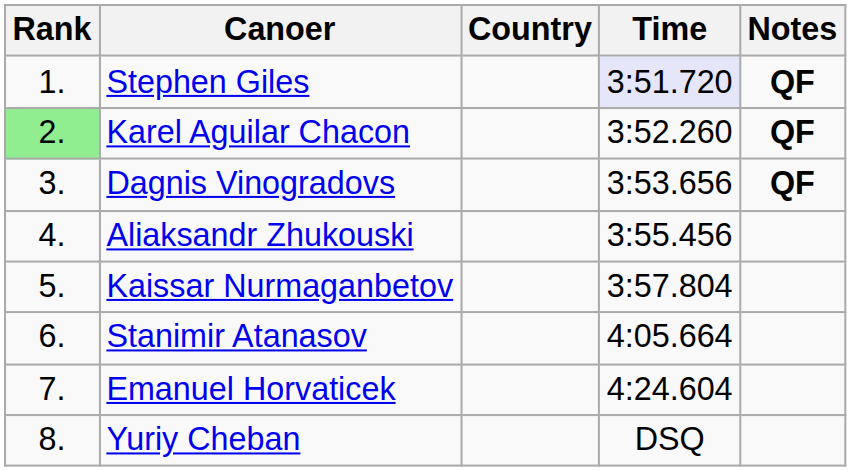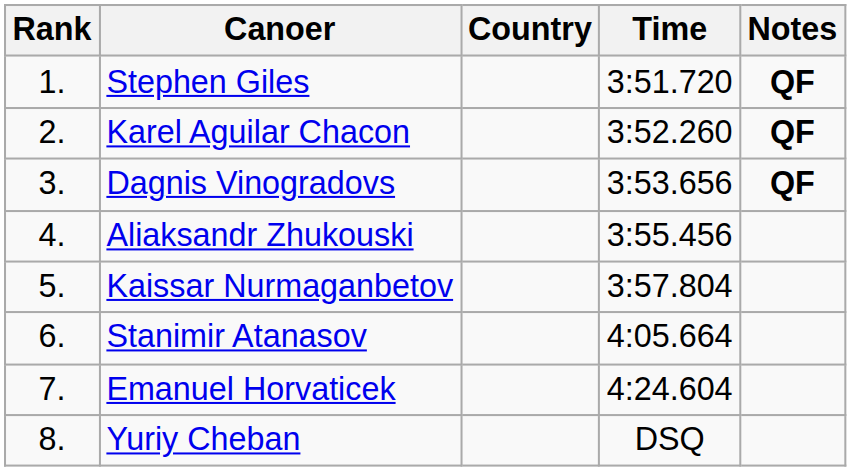Stephen Giles | Time: lavender background -> no background
Karel Aguilar Chacon | Rank: lightgreen background -> no background
